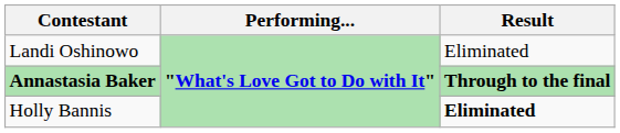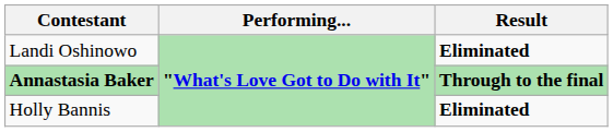Landi Oshinowo | Result: normal -> bold
